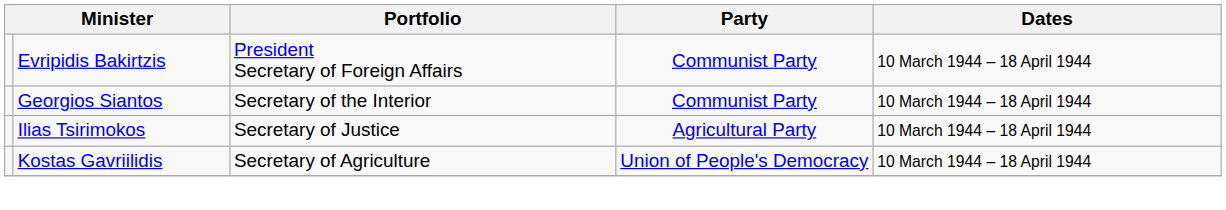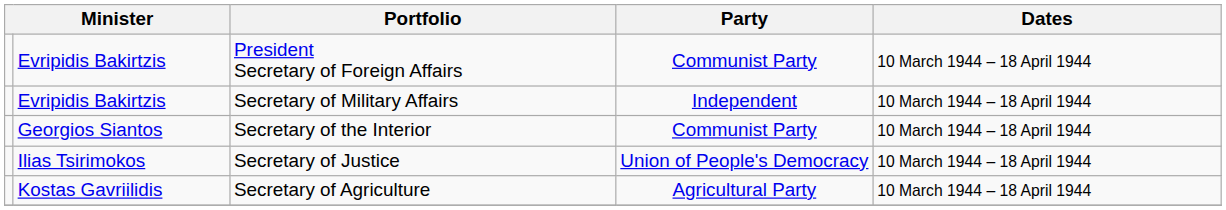+ row: Evripidis Bakirtzis | Secretary of Military Affairs | Independent | 10 March 1944 – 18 April 1944
Secretary of Justice | Party: Agricultural Party -> Union of People's Democracy
Secretary of Agriculture | Party: Union of People's Democracy -> Agricultural Party
